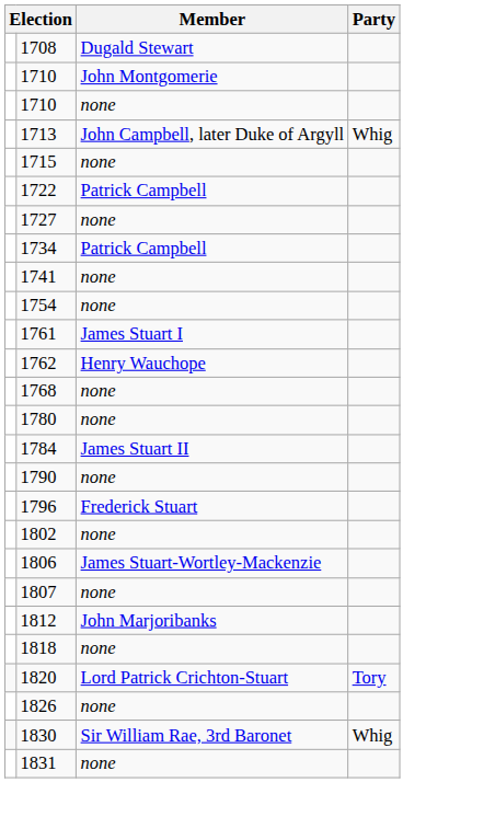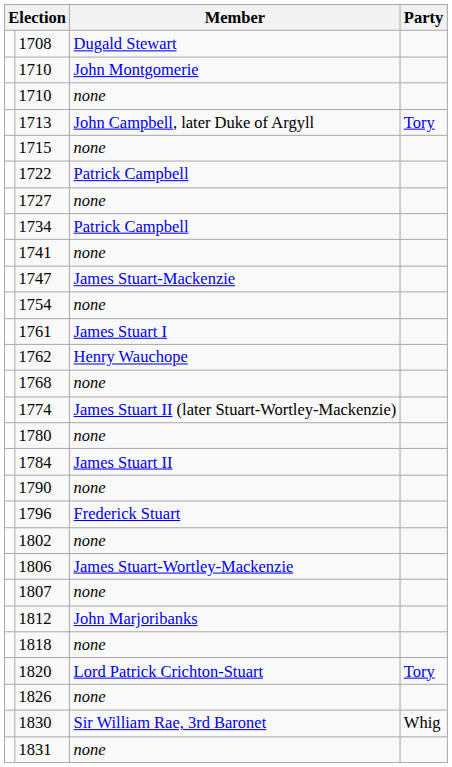1713 | Party: Whig -> Tory
+ row: 1747 | James Stuart-Mackenzie
+ row: 1774 | James Stuart II (later Stuart-Wortley-Mackenzie)
